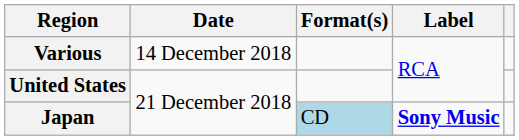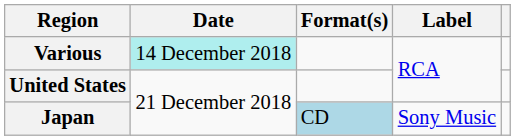Various | Date: no background -> paleturquoise background
Japan | Label: bold -> normal
